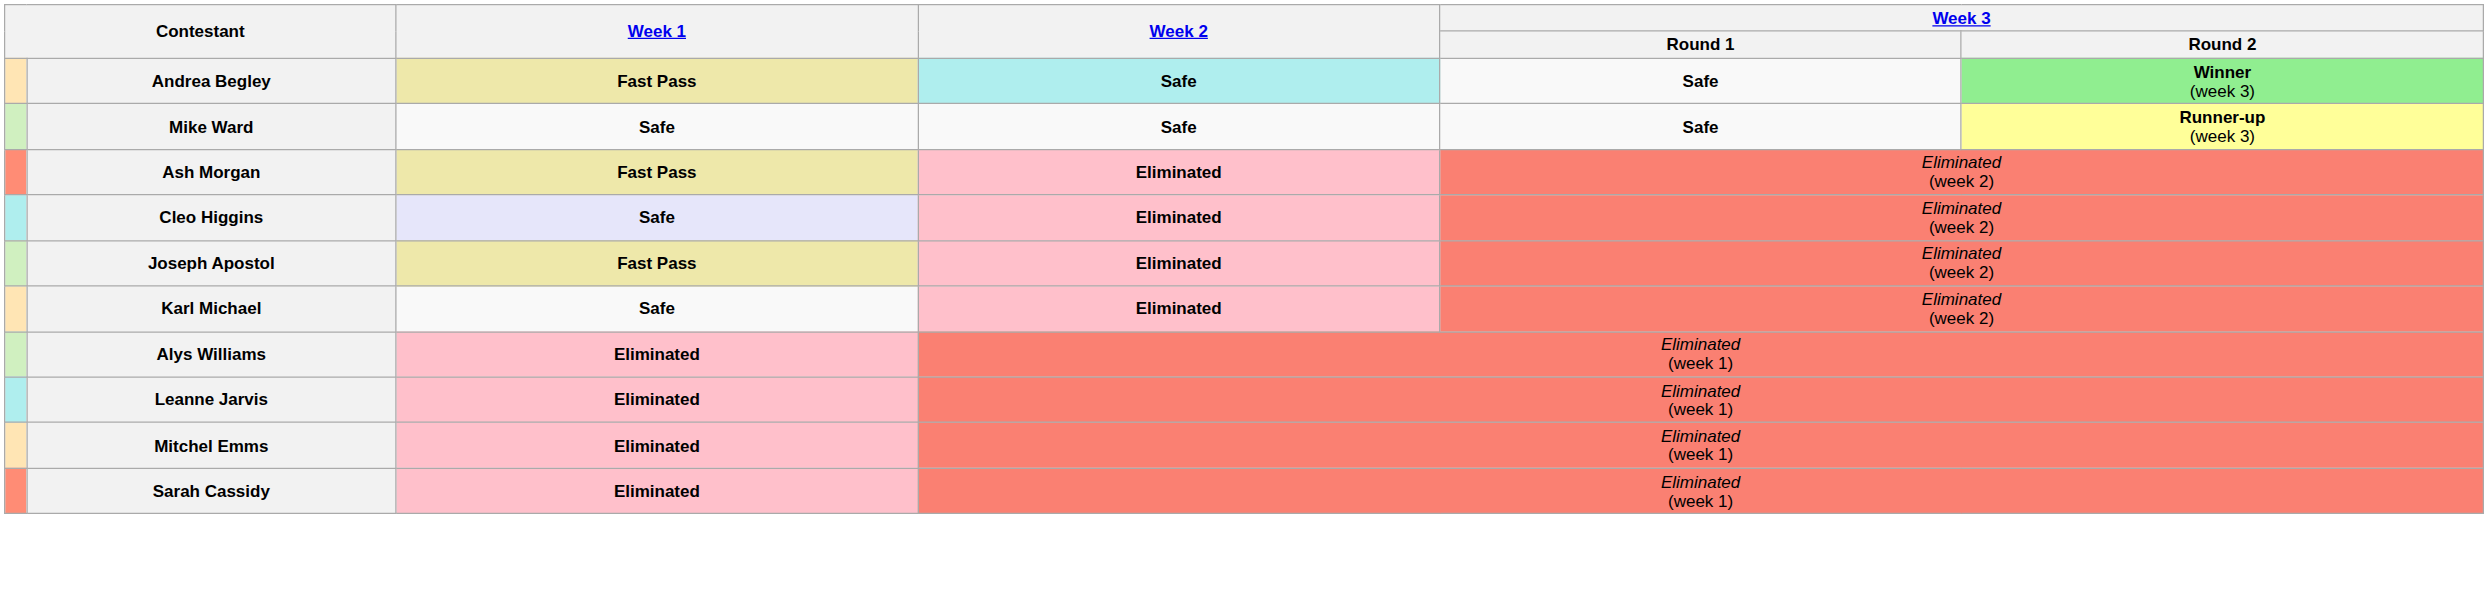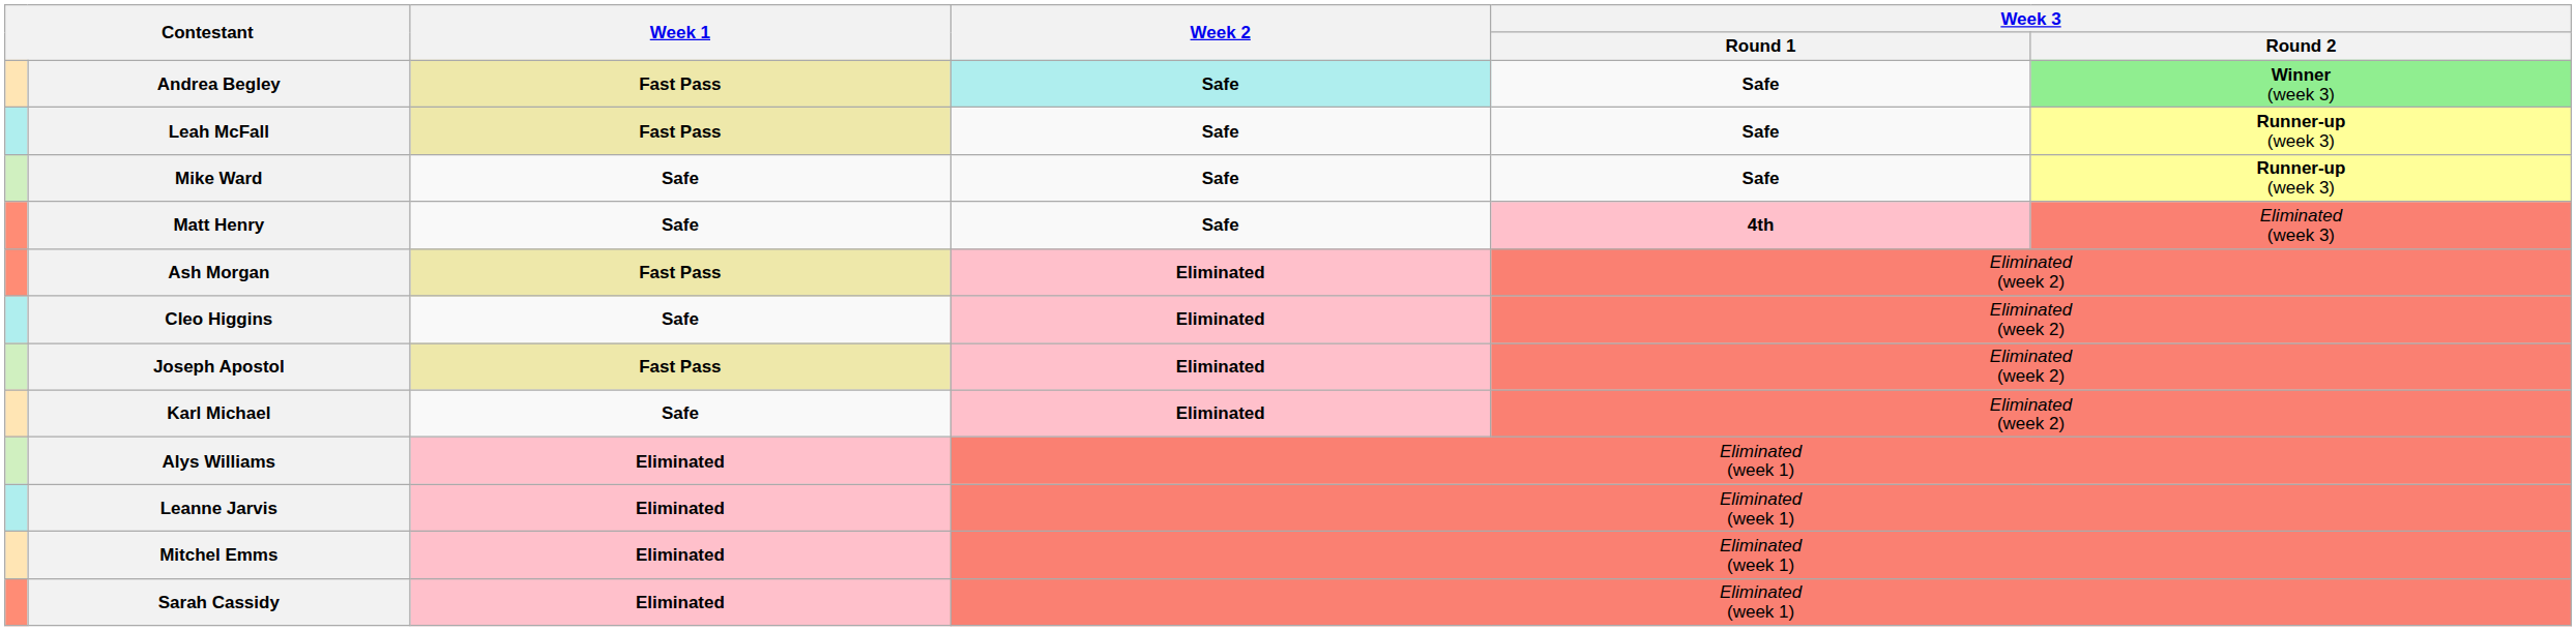+ row: Leah McFall | Fast Pass | Safe | Safe | Runner-up (week 3)
+ row: Matt Henry | Safe | Safe | 4th | Eliminated (week 3)
Cleo Higgins | Week 1: lavender background -> no background
